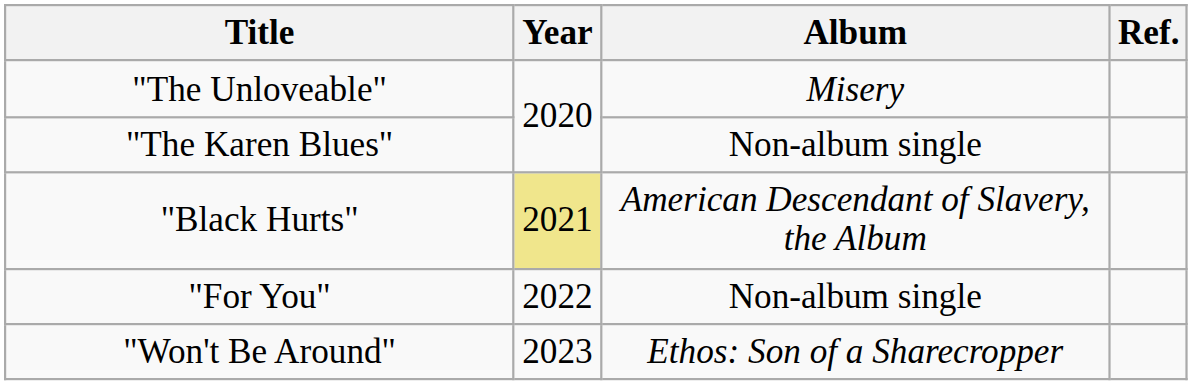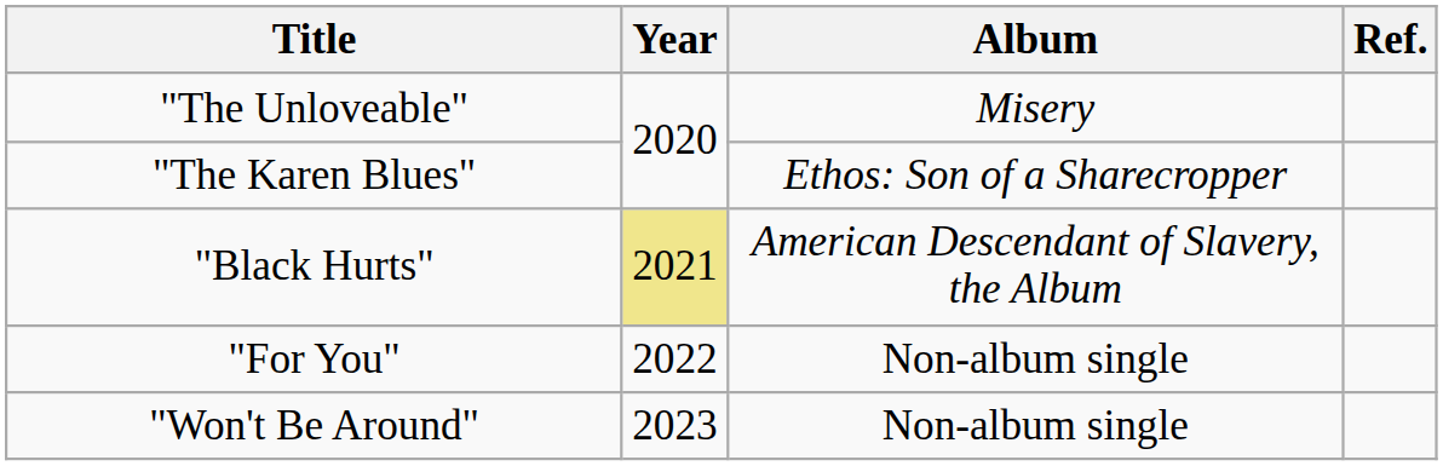"The Karen Blues" | Album: Non-album single -> Ethos: Son of a Sharecropper
"Won't Be Around" | Album: Ethos: Son of a Sharecropper -> Non-album single
